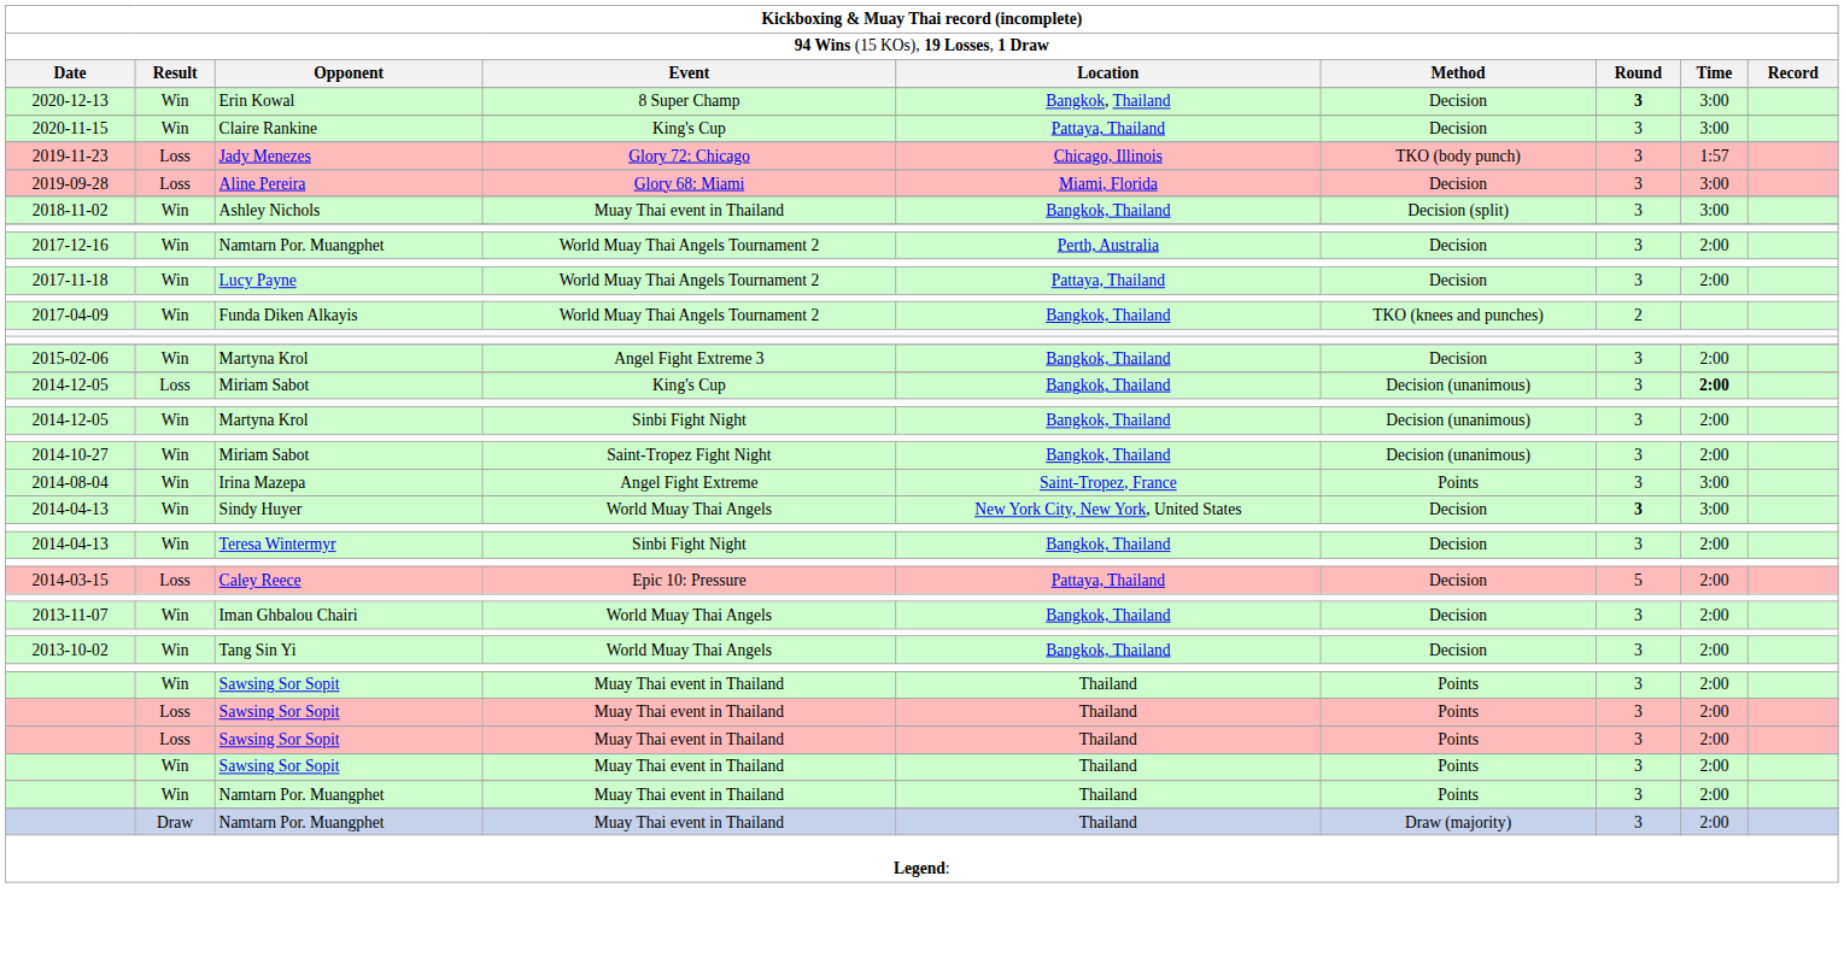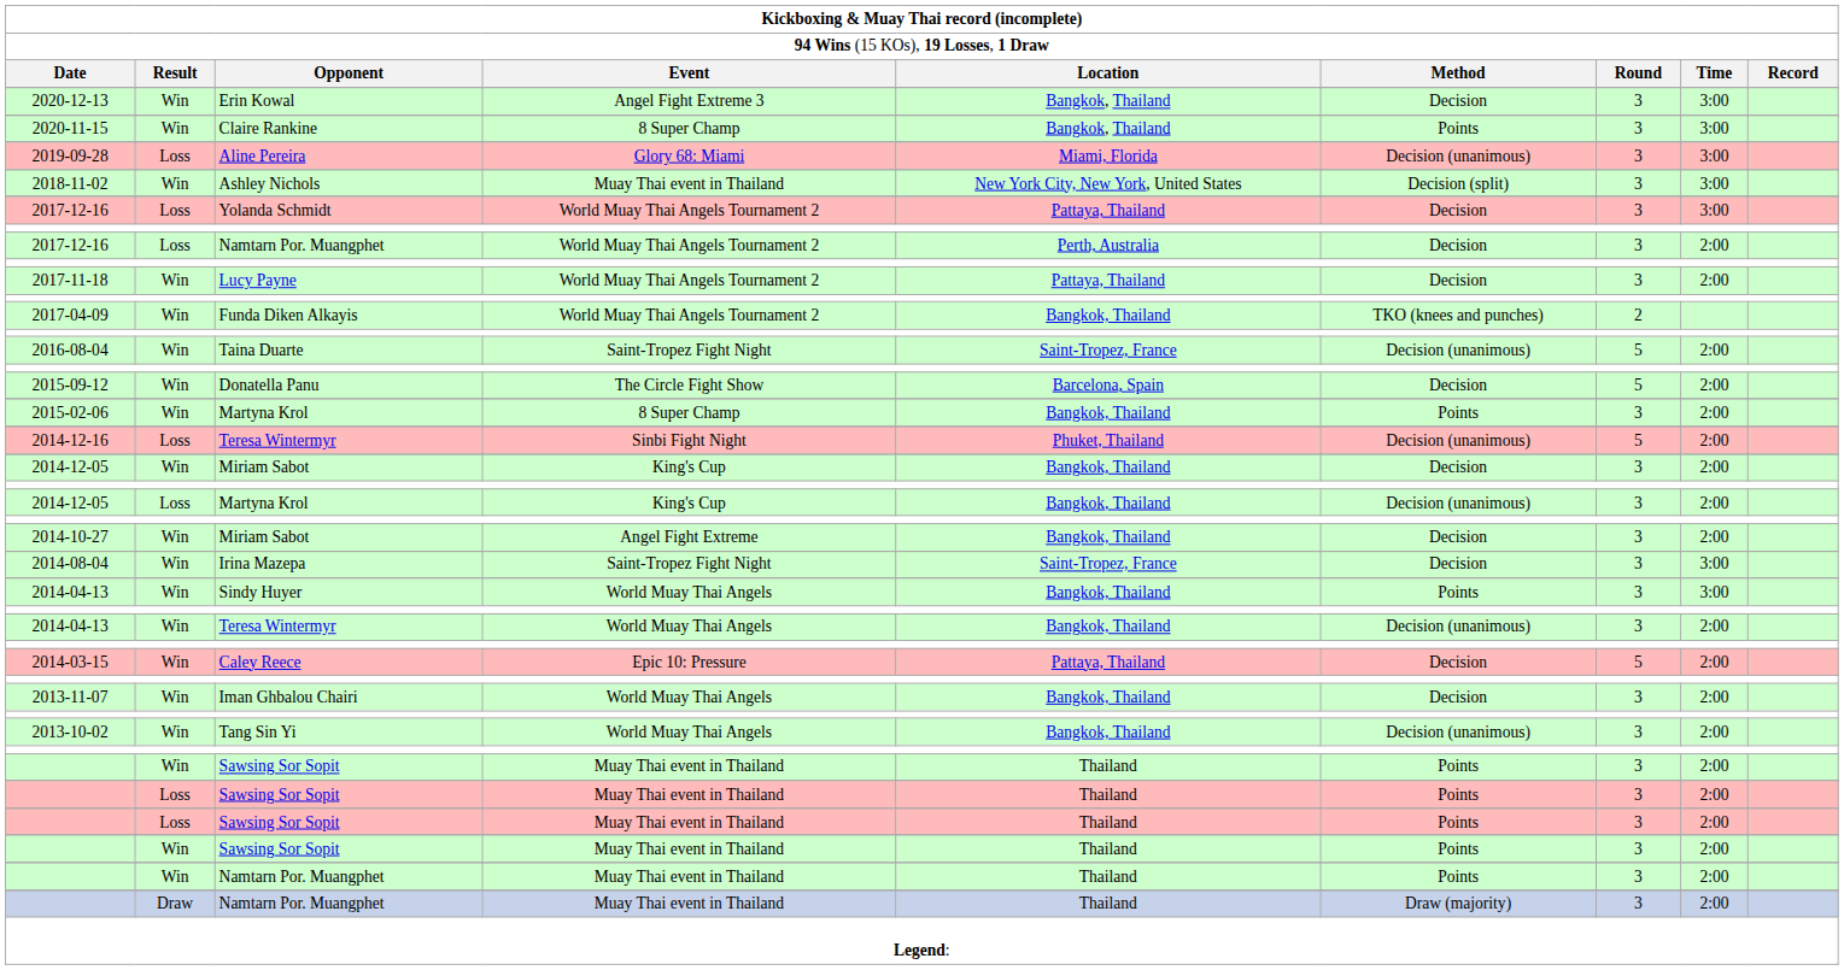2020-12-13 | column 4: 8 Super Champ -> Angel Fight Extreme 3
2020-12-13 | column 7: bold -> normal
2020-11-15 | column 4: King's Cup -> 8 Super Champ
2020-11-15 | column 5: Pattaya, Thailand -> Bangkok, Thailand
2020-11-15 | column 6: Decision -> Points
- row: 2019-11-23 | Loss | Jady Menezes | Glory 72: Chicago | Chicago, Illinois | TKO (body punch) | 3 | 1:57
2019-09-28 | column 6: Decision -> Decision (unanimous)
2018-11-02 | column 5: Bangkok, Thailand -> New York City, New York, United States
+ row: 2017-12-16 | Loss | Yolanda Schmidt | World Muay Thai Angels Tournament 2 | Pattaya, Thailand | Decision | 3 | 3:00
2017-12-16 / Namtarn Por. Muangphet | column 2: Win -> Loss
+ row: 2016-08-04 | Win | Taina Duarte | Saint-Tropez Fight Night | Saint-Tropez, France | Decision (unanimous) | 5 | 2:00
+ row: 2015-09-12 | Win | Donatella Panu | The Circle Fight Show | Barcelona, Spain | Decision | 5 | 2:00
2015-02-06 | column 4: Angel Fight Extreme 3 -> 8 Super Champ
2015-02-06 | column 6: Decision -> Points
+ row: 2014-12-16 | Loss | Teresa Wintermyr | Sinbi Fight Night | Phuket, Thailand | Decision (unanimous) | 5 | 2:00
2014-12-05 / Miriam Sabot | column 2: Loss -> Win
2014-12-05 / Miriam Sabot | column 6: Decision (unanimous) -> Decision
2014-12-05 / Miriam Sabot | column 8: bold -> normal
2014-12-05 / Martyna Krol | column 2: Win -> Loss
2014-12-05 / Martyna Krol | column 4: Sinbi Fight Night -> King's Cup
2014-10-27 | column 4: Saint-Tropez Fight Night -> Angel Fight Extreme
2014-10-27 | column 6: Decision (unanimous) -> Decision
2014-08-04 | column 4: Angel Fight Extreme -> Saint-Tropez Fight Night
2014-08-04 | column 6: Points -> Decision
2014-04-13 / Sindy Huyer | column 5: New York City, New York, United States -> Bangkok, Thailand
2014-04-13 / Sindy Huyer | column 6: Decision -> Points
2014-04-13 / Sindy Huyer | column 7: bold -> normal
2014-04-13 / Teresa Wintermyr | column 4: Sinbi Fight Night -> World Muay Thai Angels
2014-04-13 / Teresa Wintermyr | column 6: Decision -> Decision (unanimous)
2014-03-15 | column 2: Loss -> Win
2013-10-02 | column 6: Decision -> Decision (unanimous)
